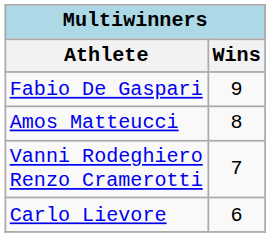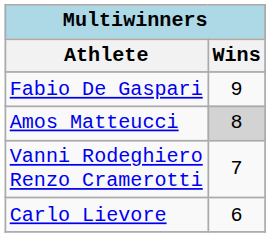Amos Matteucci | Wins: no background -> lightgrey background
